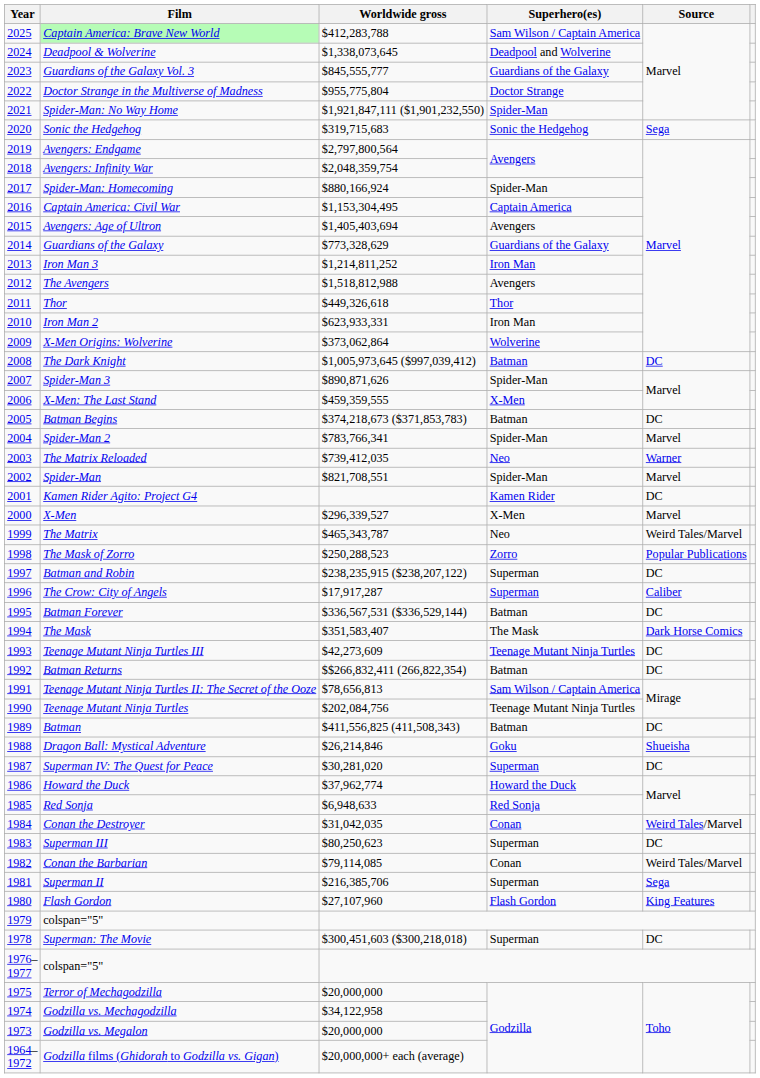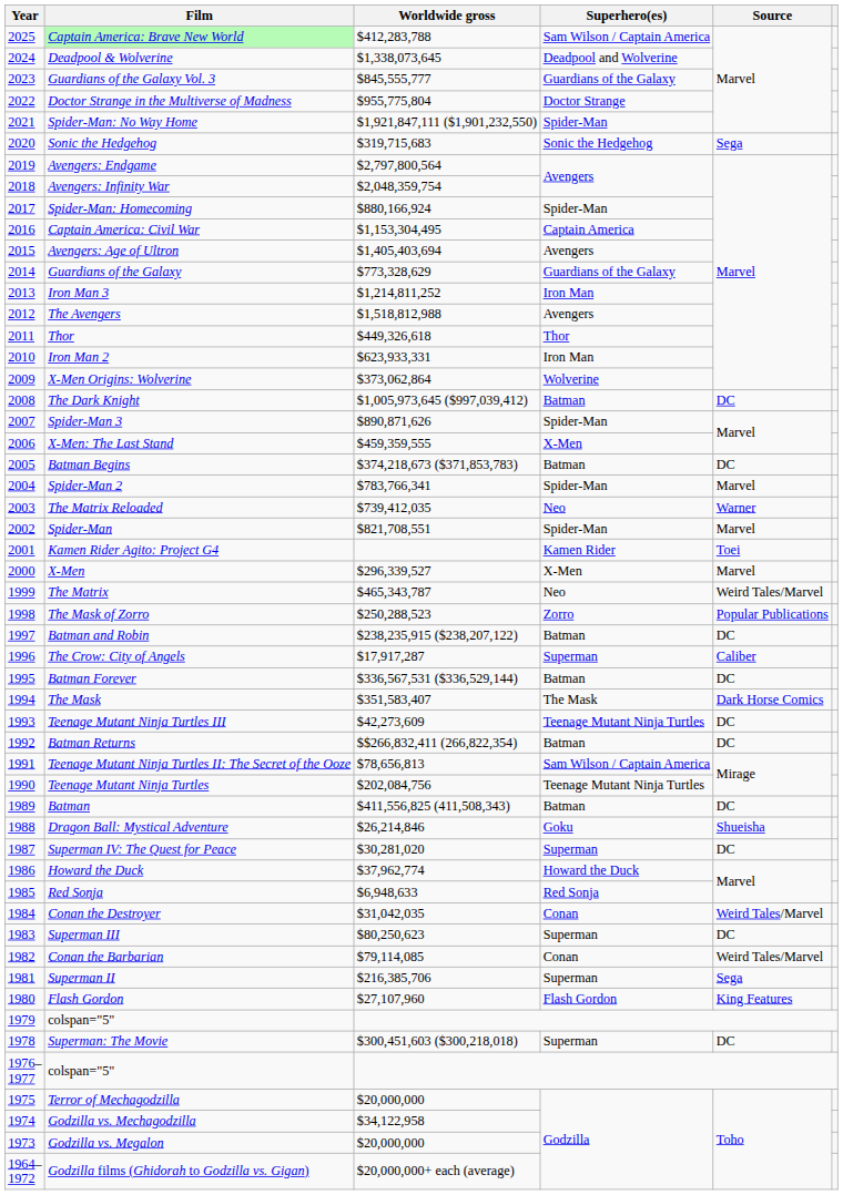Kamen Rider Agito: Project G4 | Source: DC -> Toei
Batman and Robin | Superhero(es): Superman -> Batman
